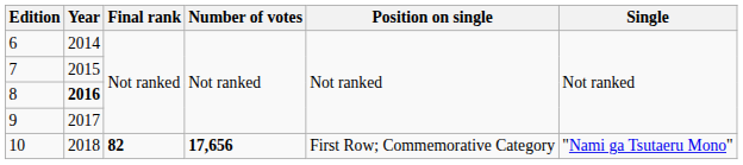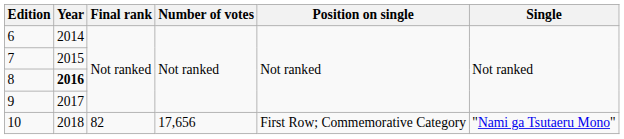10 | Final rank: bold -> normal
10 | Number of votes: bold -> normal
